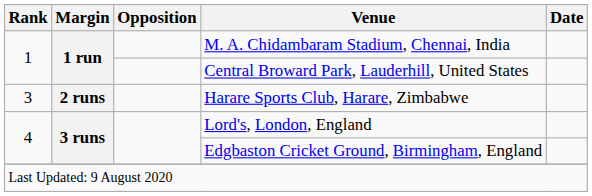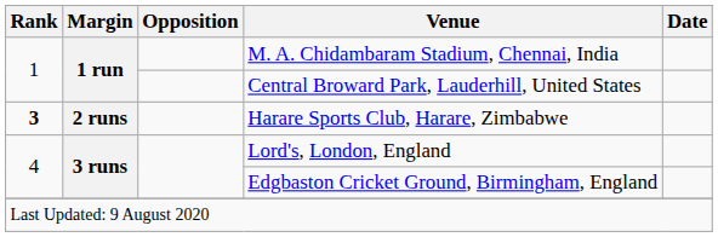Harare Sports Club, Harare, Zimbabwe | Rank: normal -> bold
